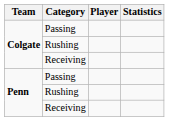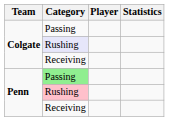Colgate / Rushing | Category: no background -> lavender background
Penn / Passing | Category: no background -> lightgreen background
Penn / Rushing | Category: no background -> pink background
